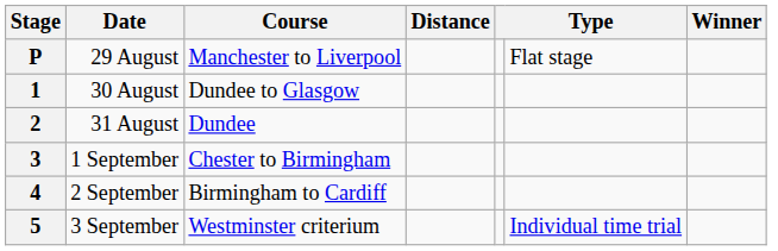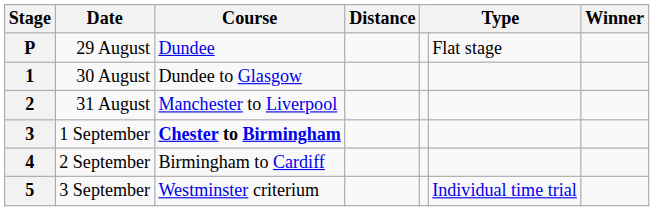P | Course: Manchester to Liverpool -> Dundee
2 | Course: Dundee -> Manchester to Liverpool
3 | Course: normal -> bold
